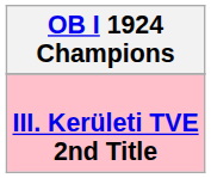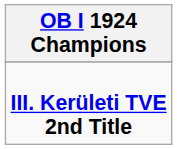row 2 | column 1: pink background -> no background
